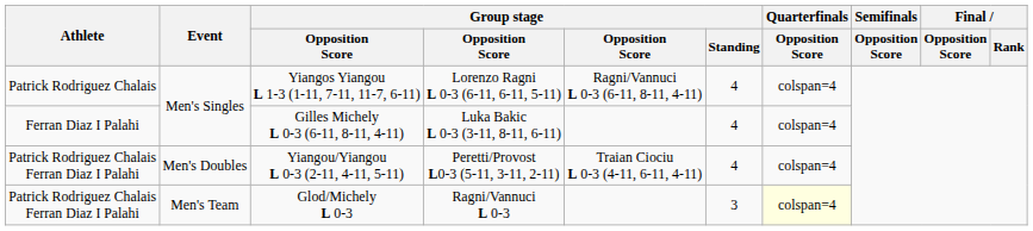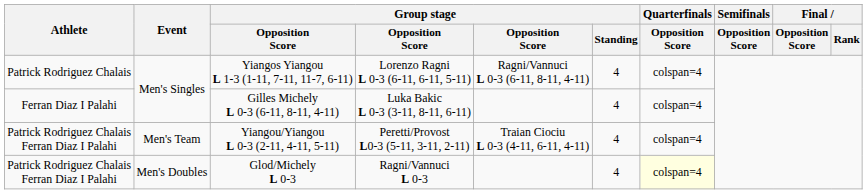Yiangou/Yiangou L 0-3 (2-11, 4-11, 5-11) | Event: Men's Doubles -> Men's Team
Glod/Michely L 0-3 | Event: Men's Team -> Men's Doubles
Glod/Michely L 0-3 | Group stage / Standing: 3 -> 4
